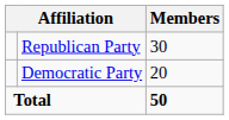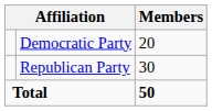rows swapped: Republican Party <-> Democratic Party
